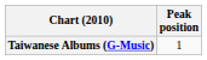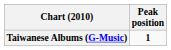Taiwanese Albums (G-Music) | Peak position: normal -> bold
